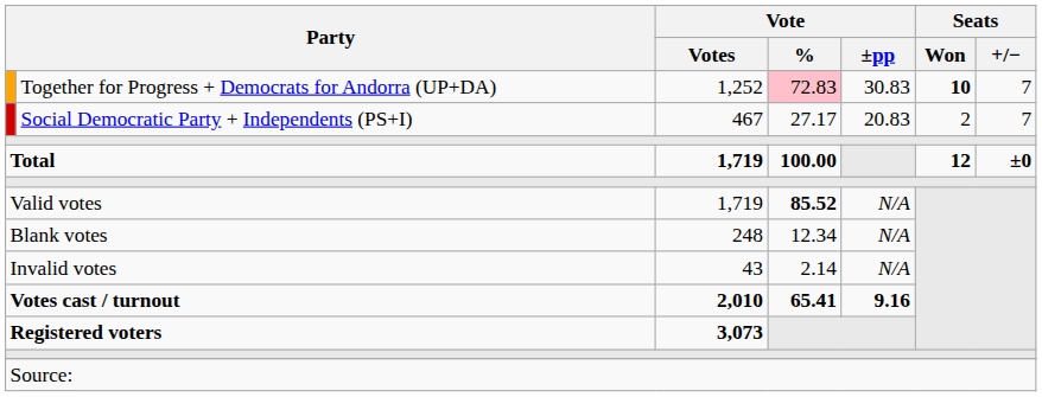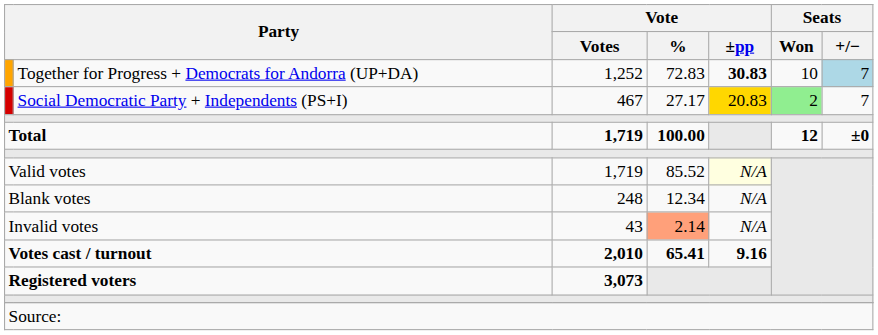Together for Progress + Democrats for Andorra (UP+DA) | Vote / %: pink background -> no background
Together for Progress + Democrats for Andorra (UP+DA) | Vote / ±pp: normal -> bold
Together for Progress + Democrats for Andorra (UP+DA) | Seats / Won: bold -> normal
Together for Progress + Democrats for Andorra (UP+DA) | Seats / +/−: no background -> lightblue background
Social Democratic Party + Independents (PS+I) | Vote / ±pp: no background -> gold background
Social Democratic Party + Independents (PS+I) | Seats / Won: no background -> lightgreen background
Valid votes | Vote / %: bold -> normal
Valid votes | Vote / ±pp: no background -> lightyellow background
Invalid votes | Vote / %: no background -> lightsalmon background
